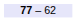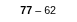row 1 | column 1: lavender background -> no background
